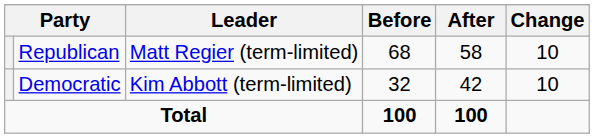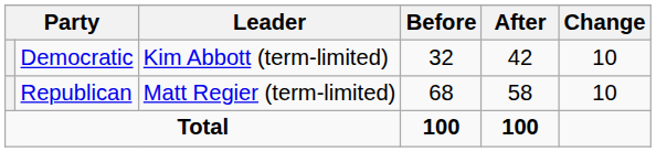rows swapped: Republican <-> Democratic
